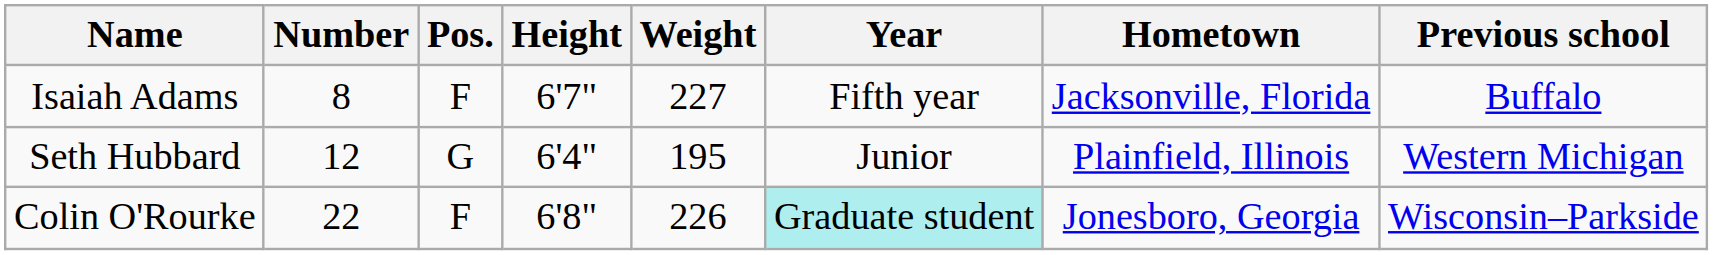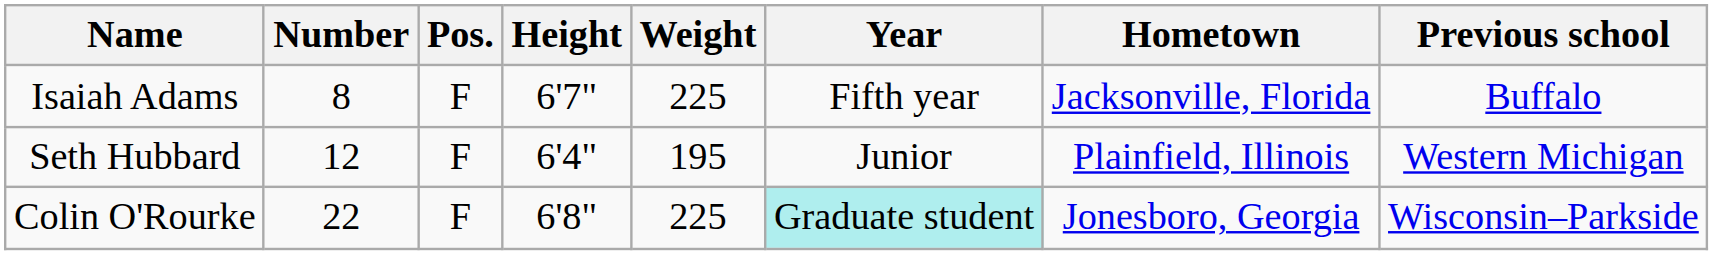Isaiah Adams | Weight: 227 -> 225
Seth Hubbard | Pos.: G -> F
Colin O'Rourke | Weight: 226 -> 225
